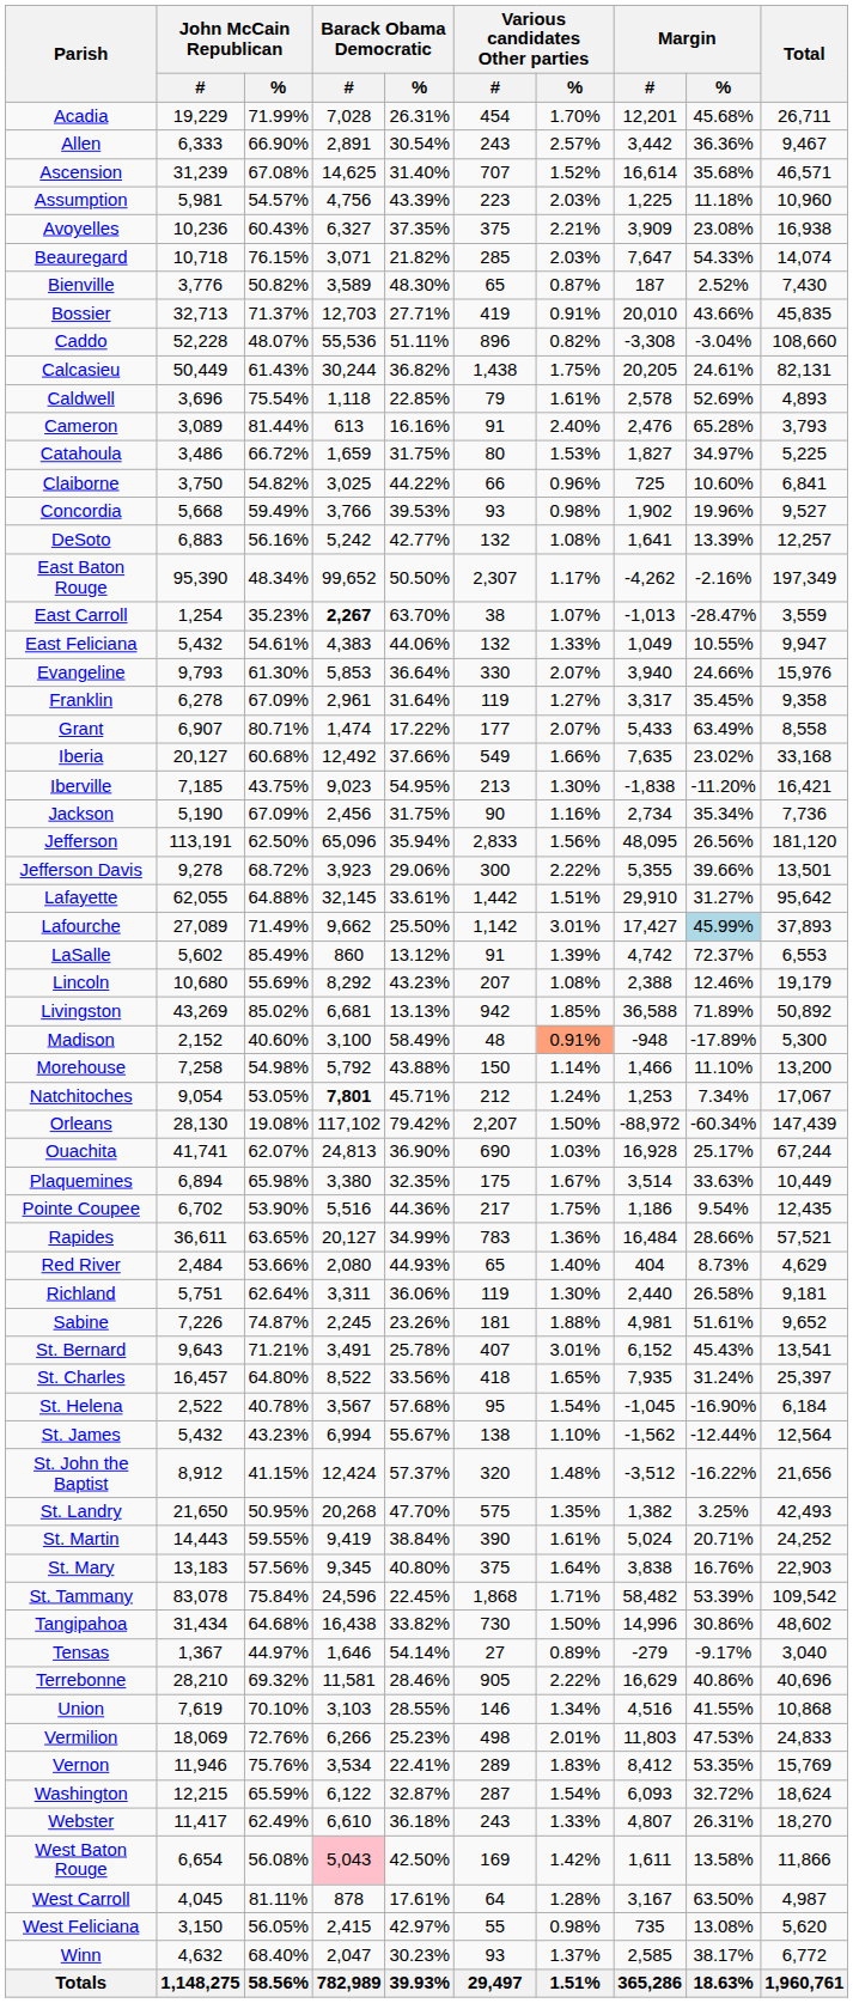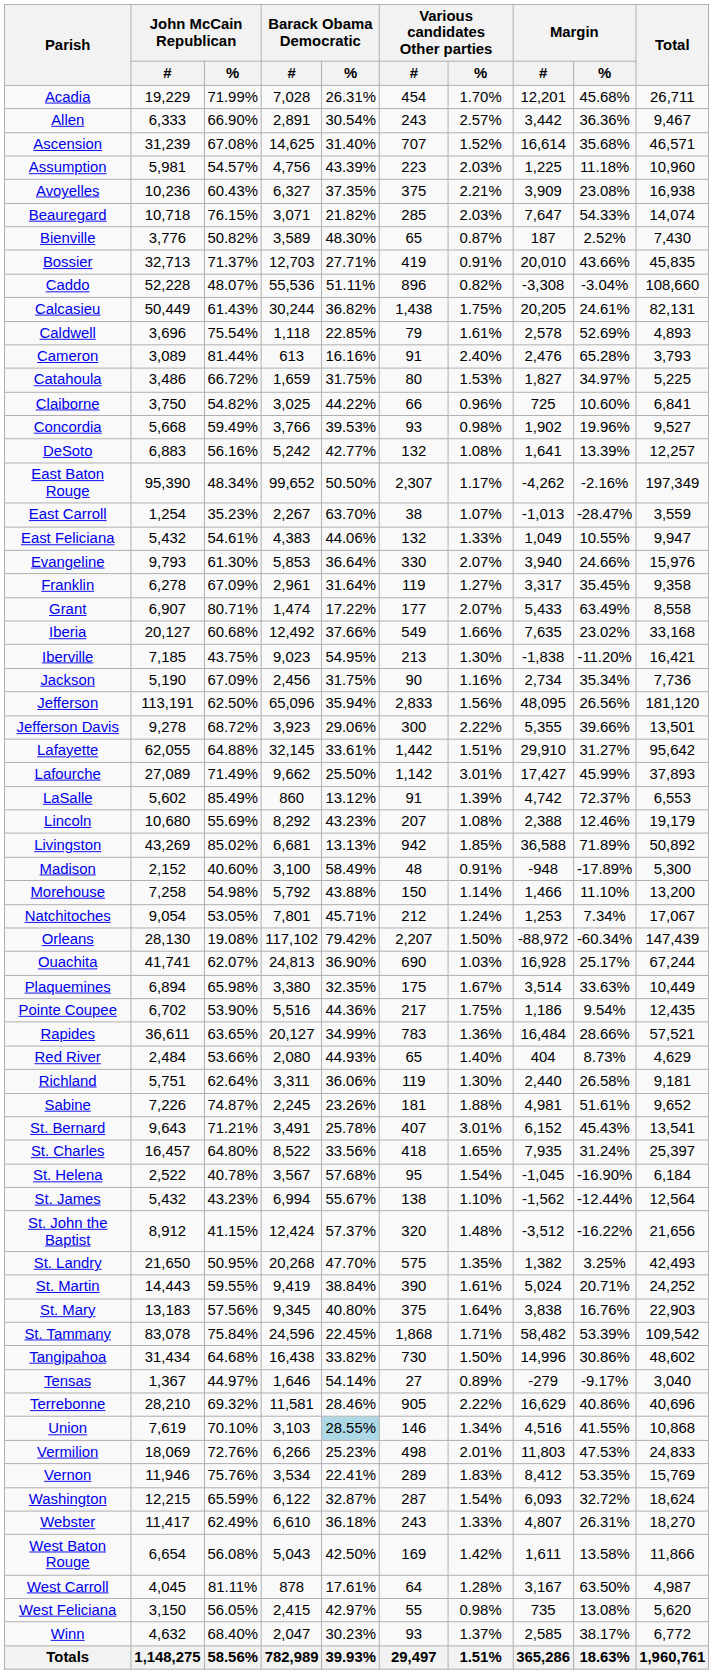East Carroll | Barack Obama Democratic / #: bold -> normal
Lafourche | Margin / %: lightblue background -> no background
Madison | Various candidates Other parties / %: lightsalmon background -> no background
Natchitoches | Barack Obama Democratic / #: bold -> normal
Union | Barack Obama Democratic / %: no background -> lightblue background
West Baton Rouge | Barack Obama Democratic / #: pink background -> no background
